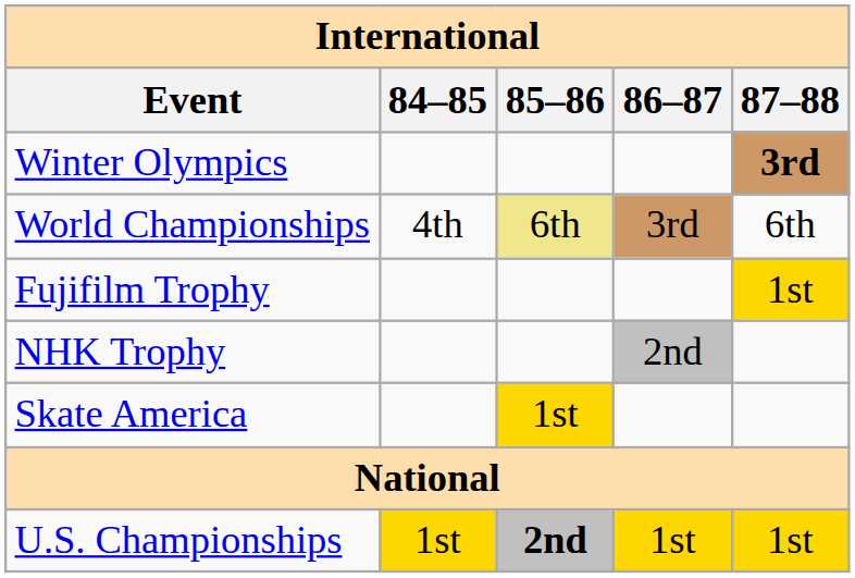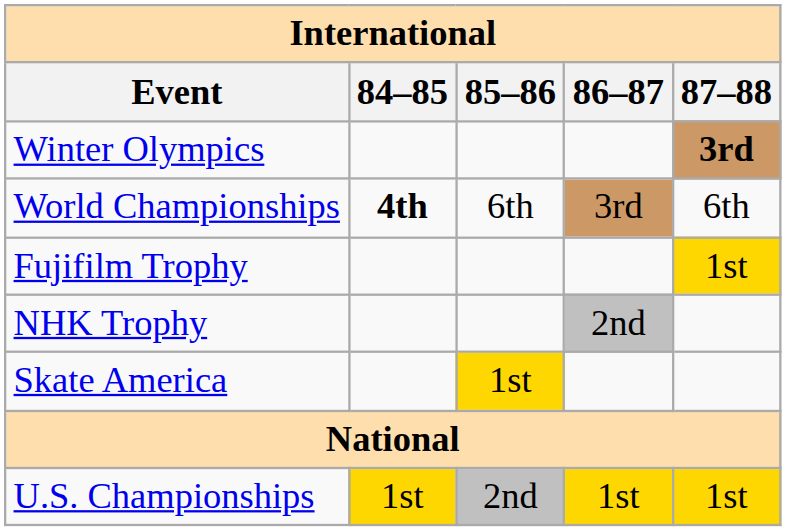World Championships | 84–85: normal -> bold
World Championships | 85–86: khaki background -> no background
U.S. Championships | 85–86: bold -> normal
